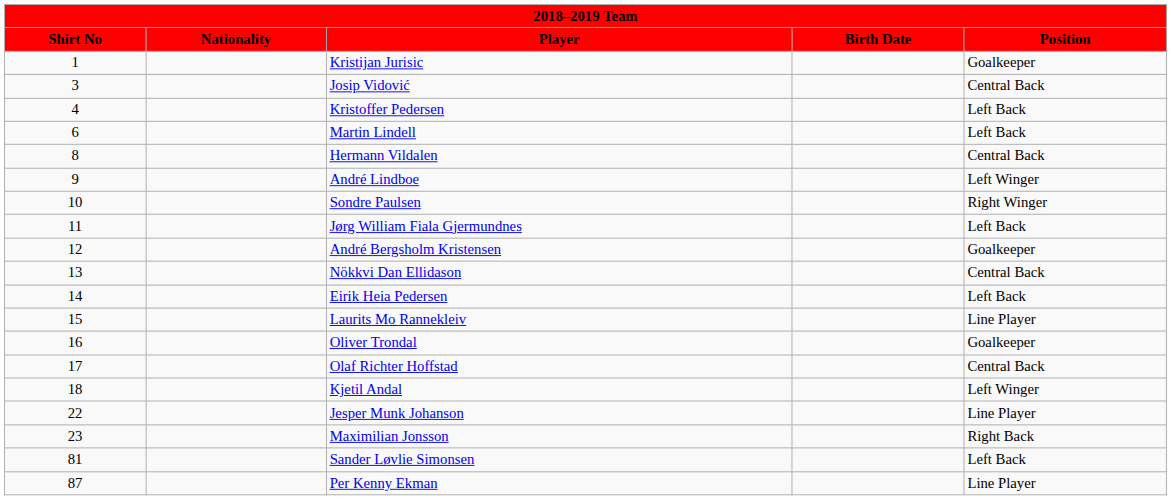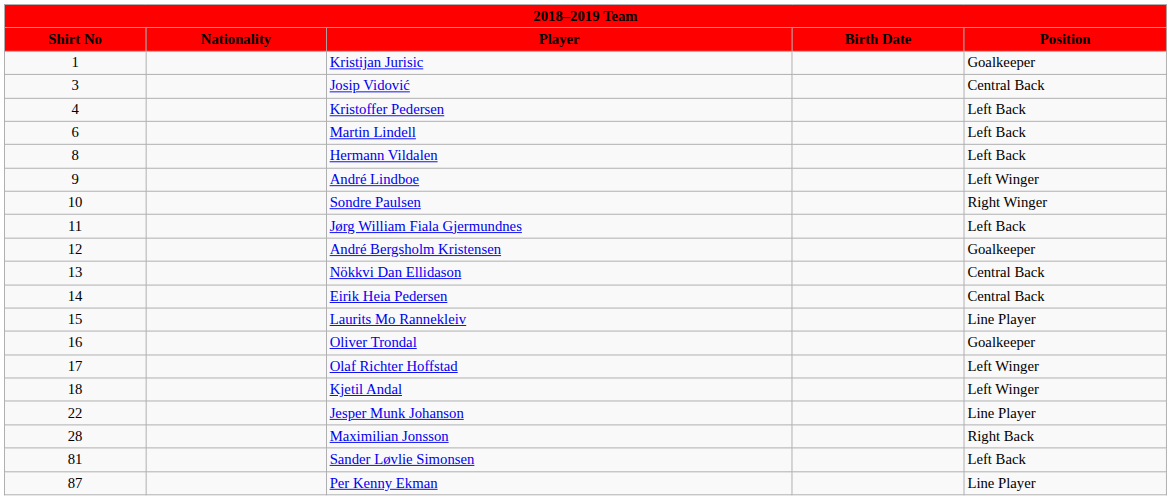Hermann Vildalen | Position: Central Back -> Left Back
Eirik Heia Pedersen | Position: Left Back -> Central Back
Olaf Richter Hoffstad | Position: Central Back -> Left Winger
Maximilian Jonsson | Shirt No: 23 -> 28
